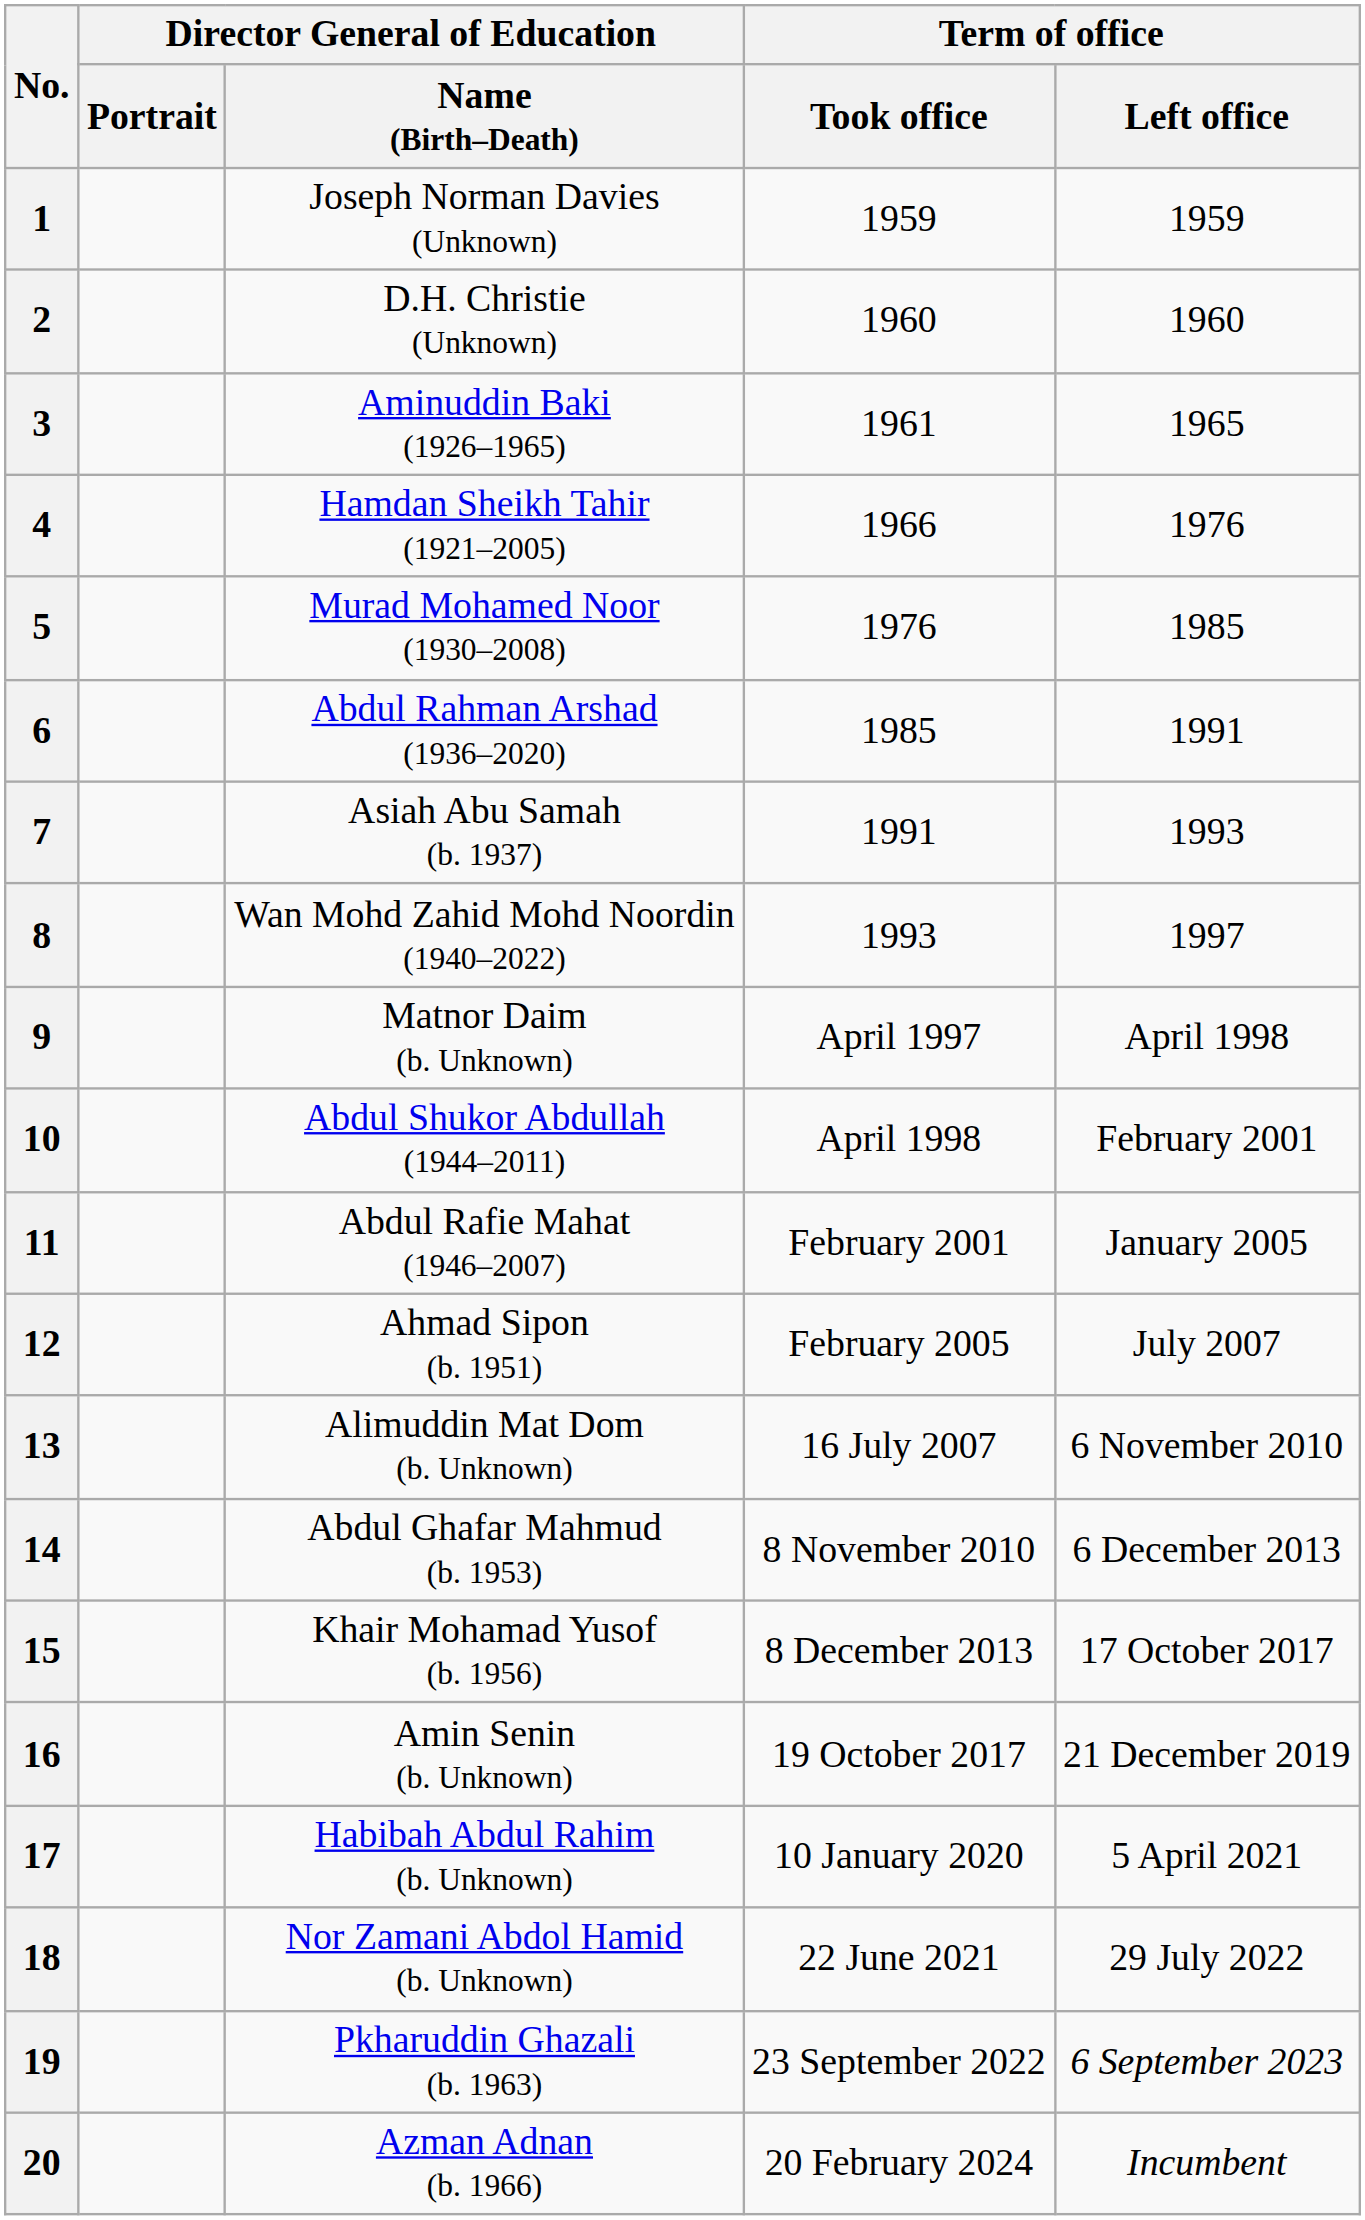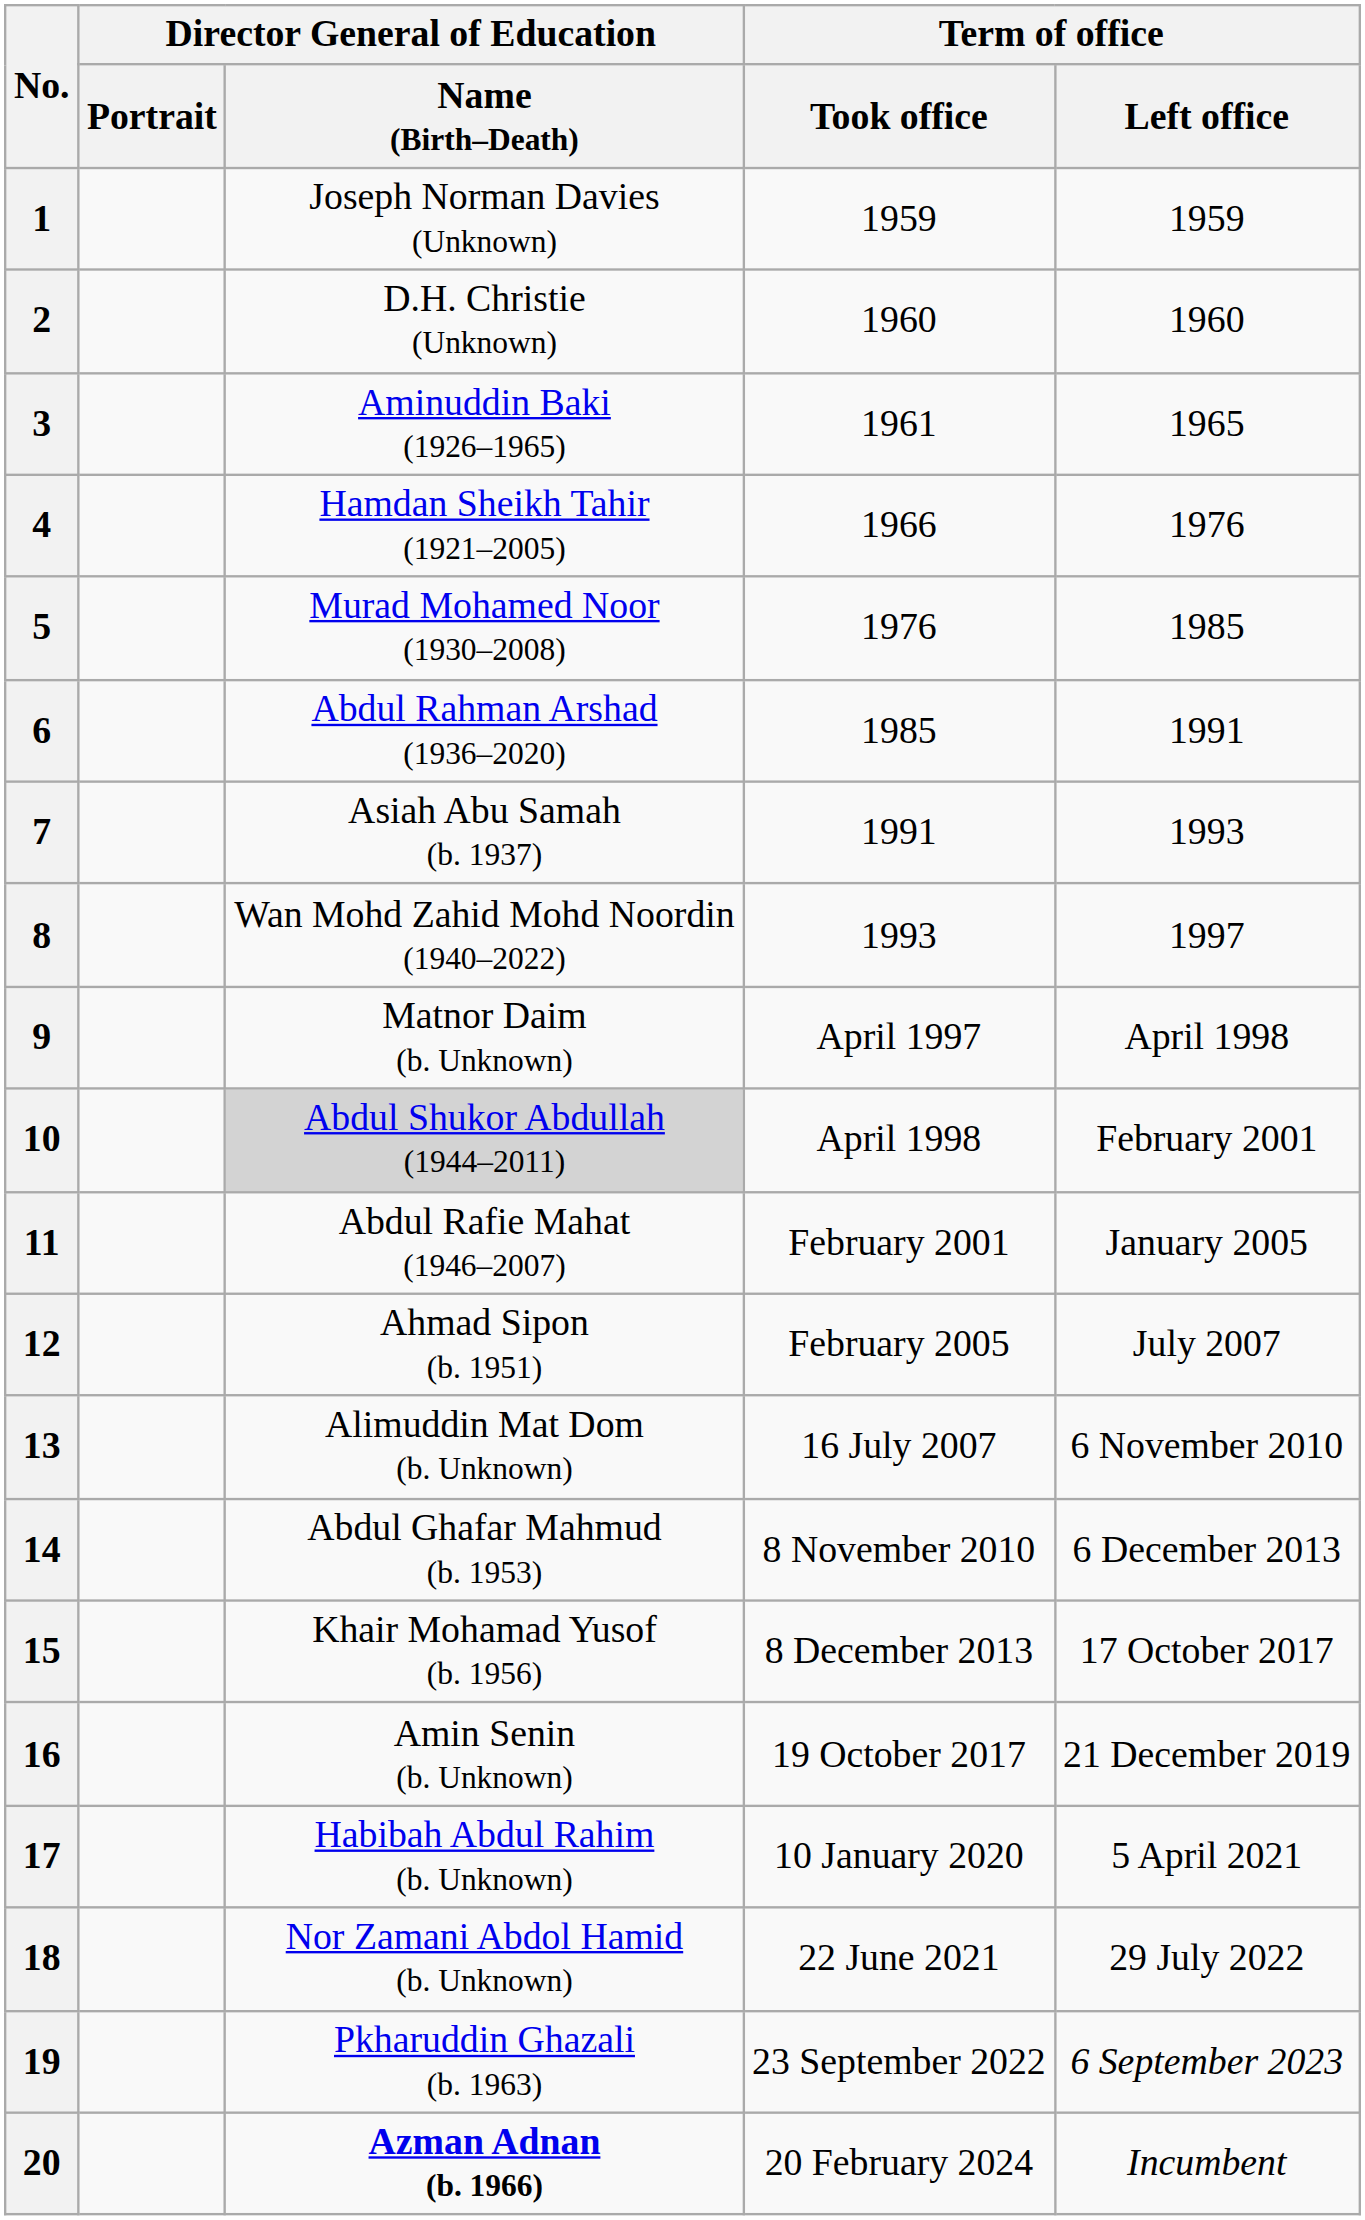10 | Director General of Education / Name (Birth–Death): no background -> lightgrey background
20 | Director General of Education / Name (Birth–Death): normal -> bold
